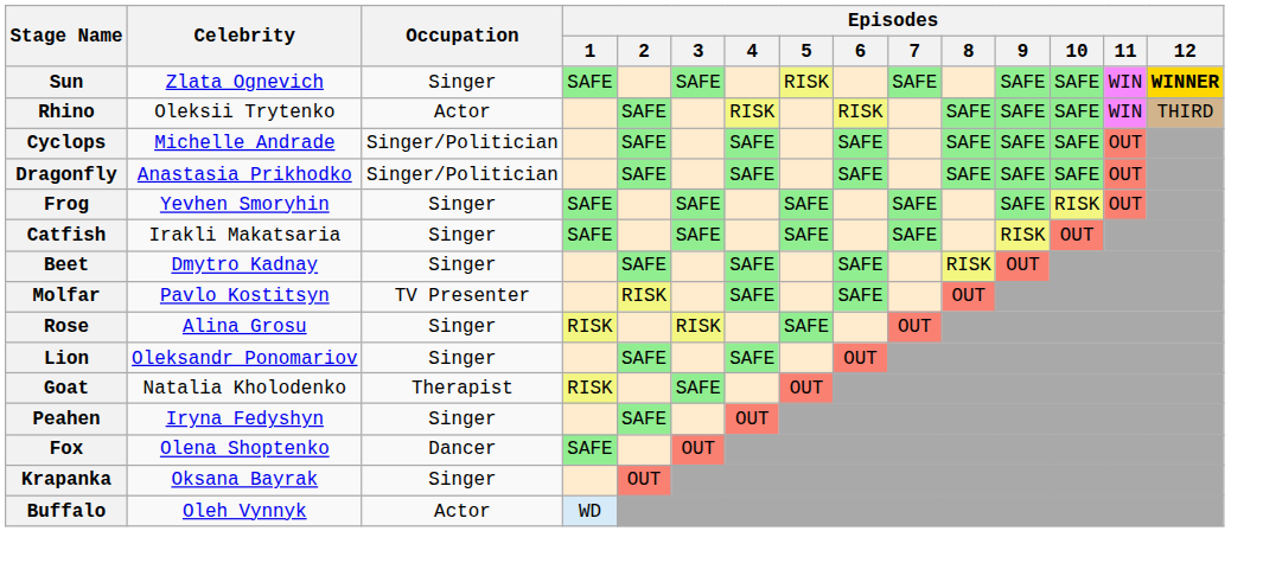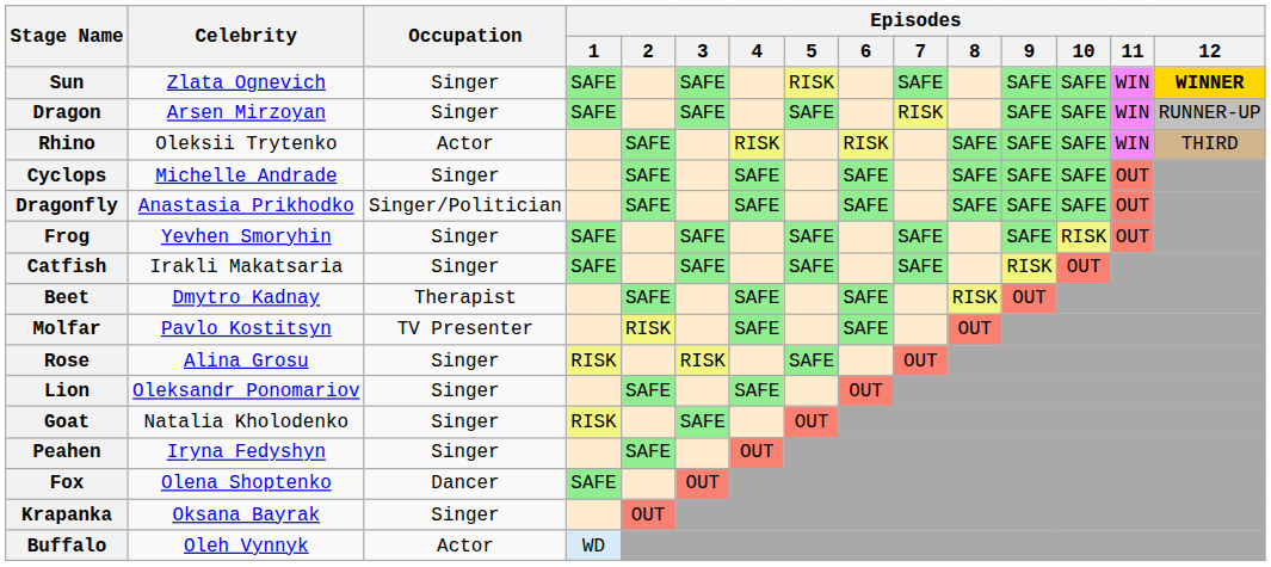+ row: Dragon | Arsen Mirzoyan | Singer | SAFE | SAFE | SAFE | RISK | SAFE | SAFE | WIN | RUNNER-UP
Cyclops | Occupation: Singer/Politician -> Singer
Beet | Occupation: Singer -> Therapist
Goat | Occupation: Therapist -> Singer
